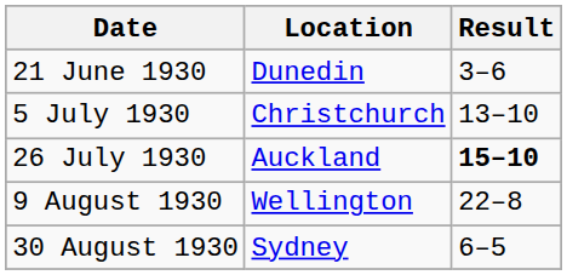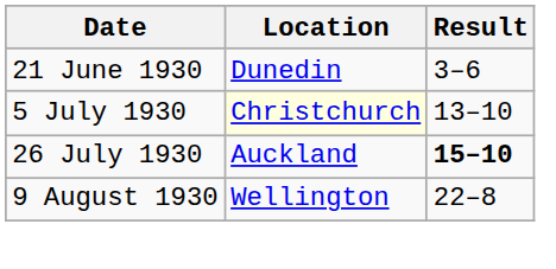5 July 1930 | Location: no background -> lightyellow background
- row: 30 August 1930 | Sydney | 6–5
